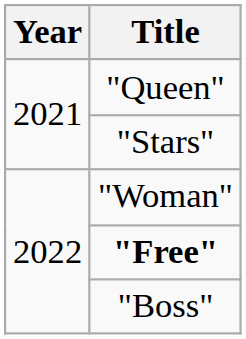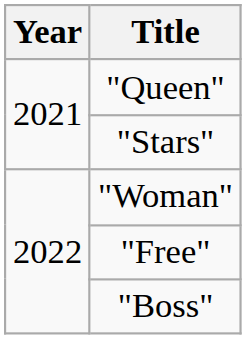"Free" | Title: bold -> normal
